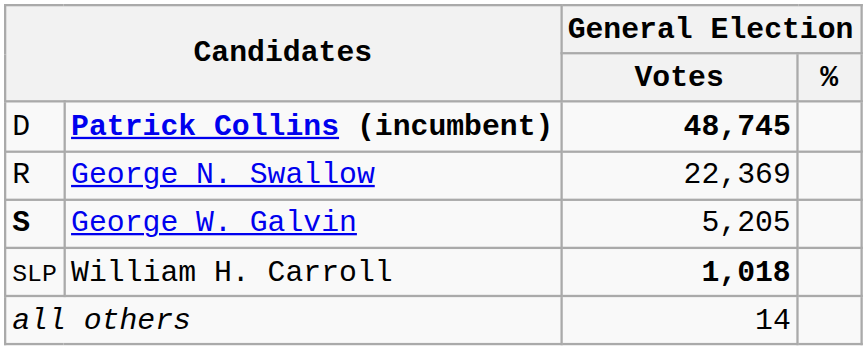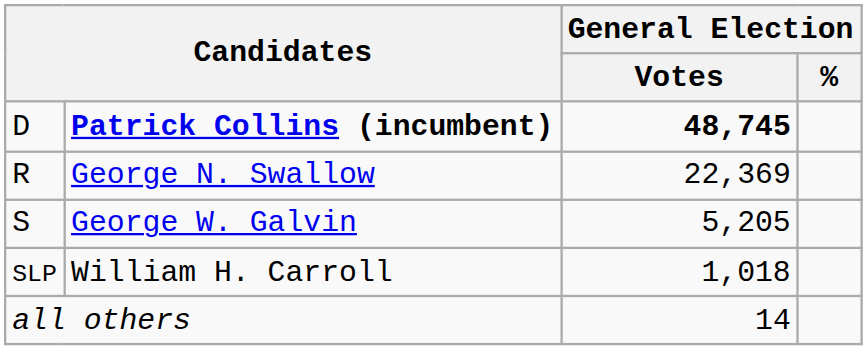George W. Galvin | column 1: bold -> normal
William H. Carroll | General Election / Votes: bold -> normal
